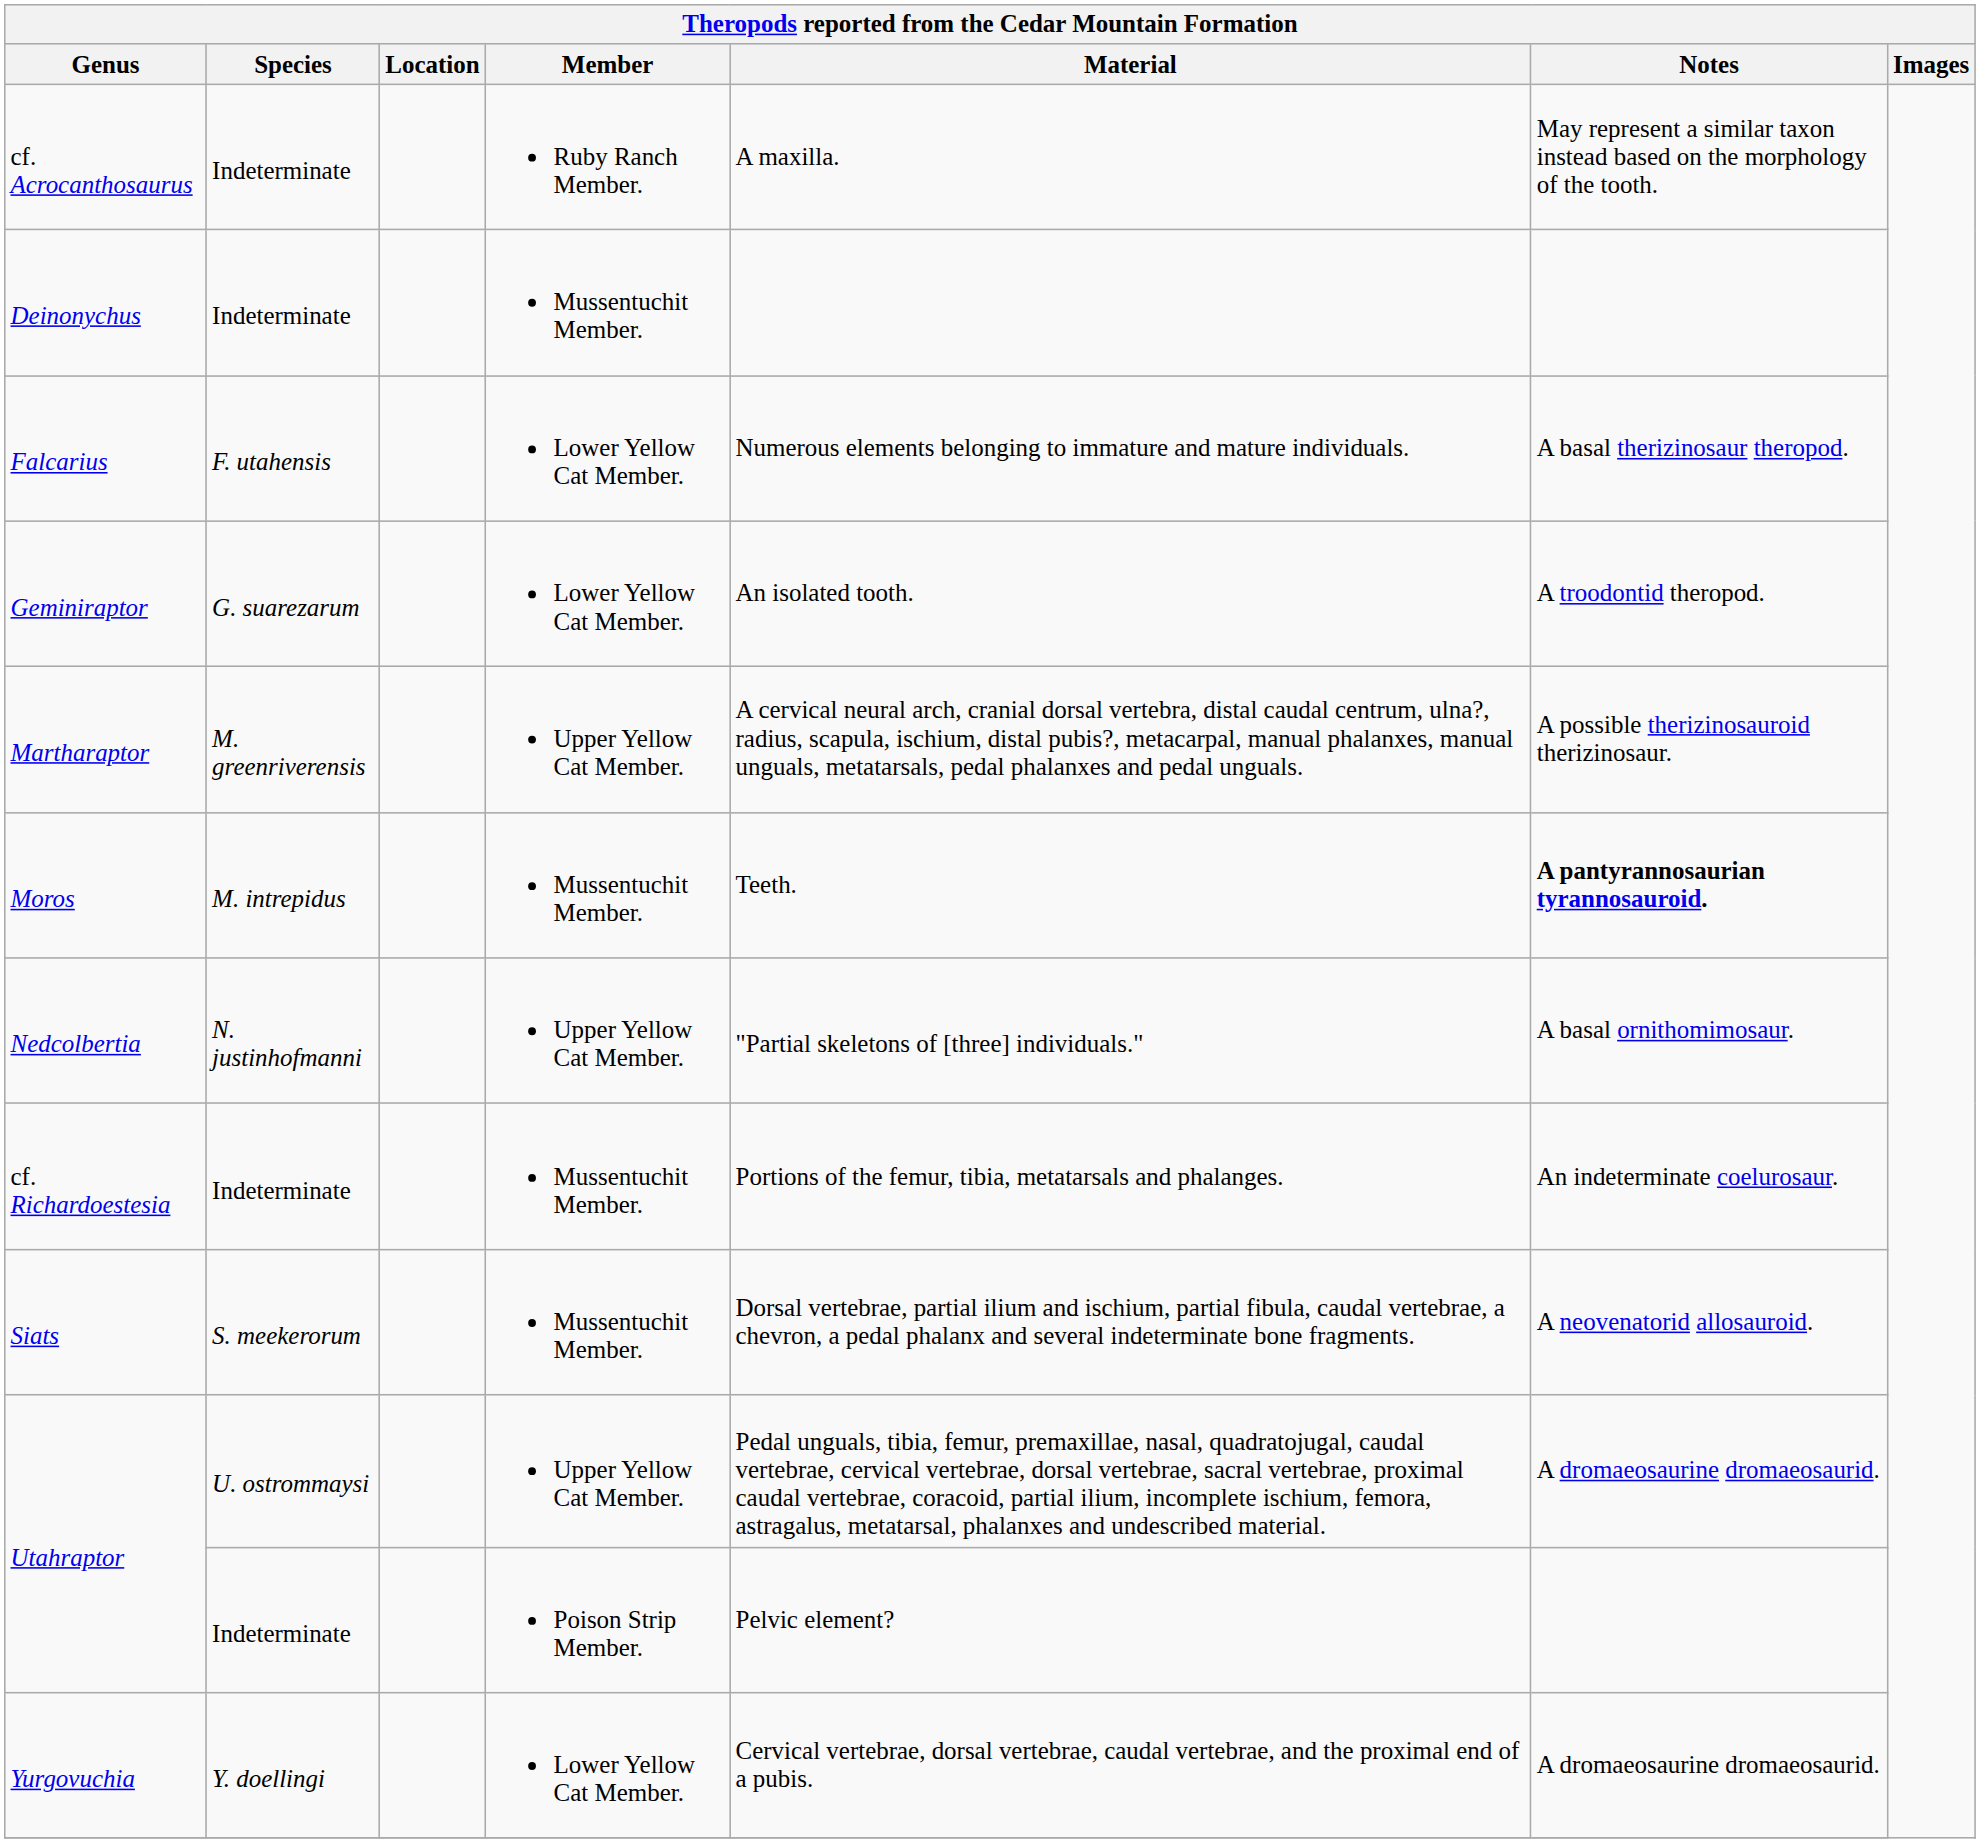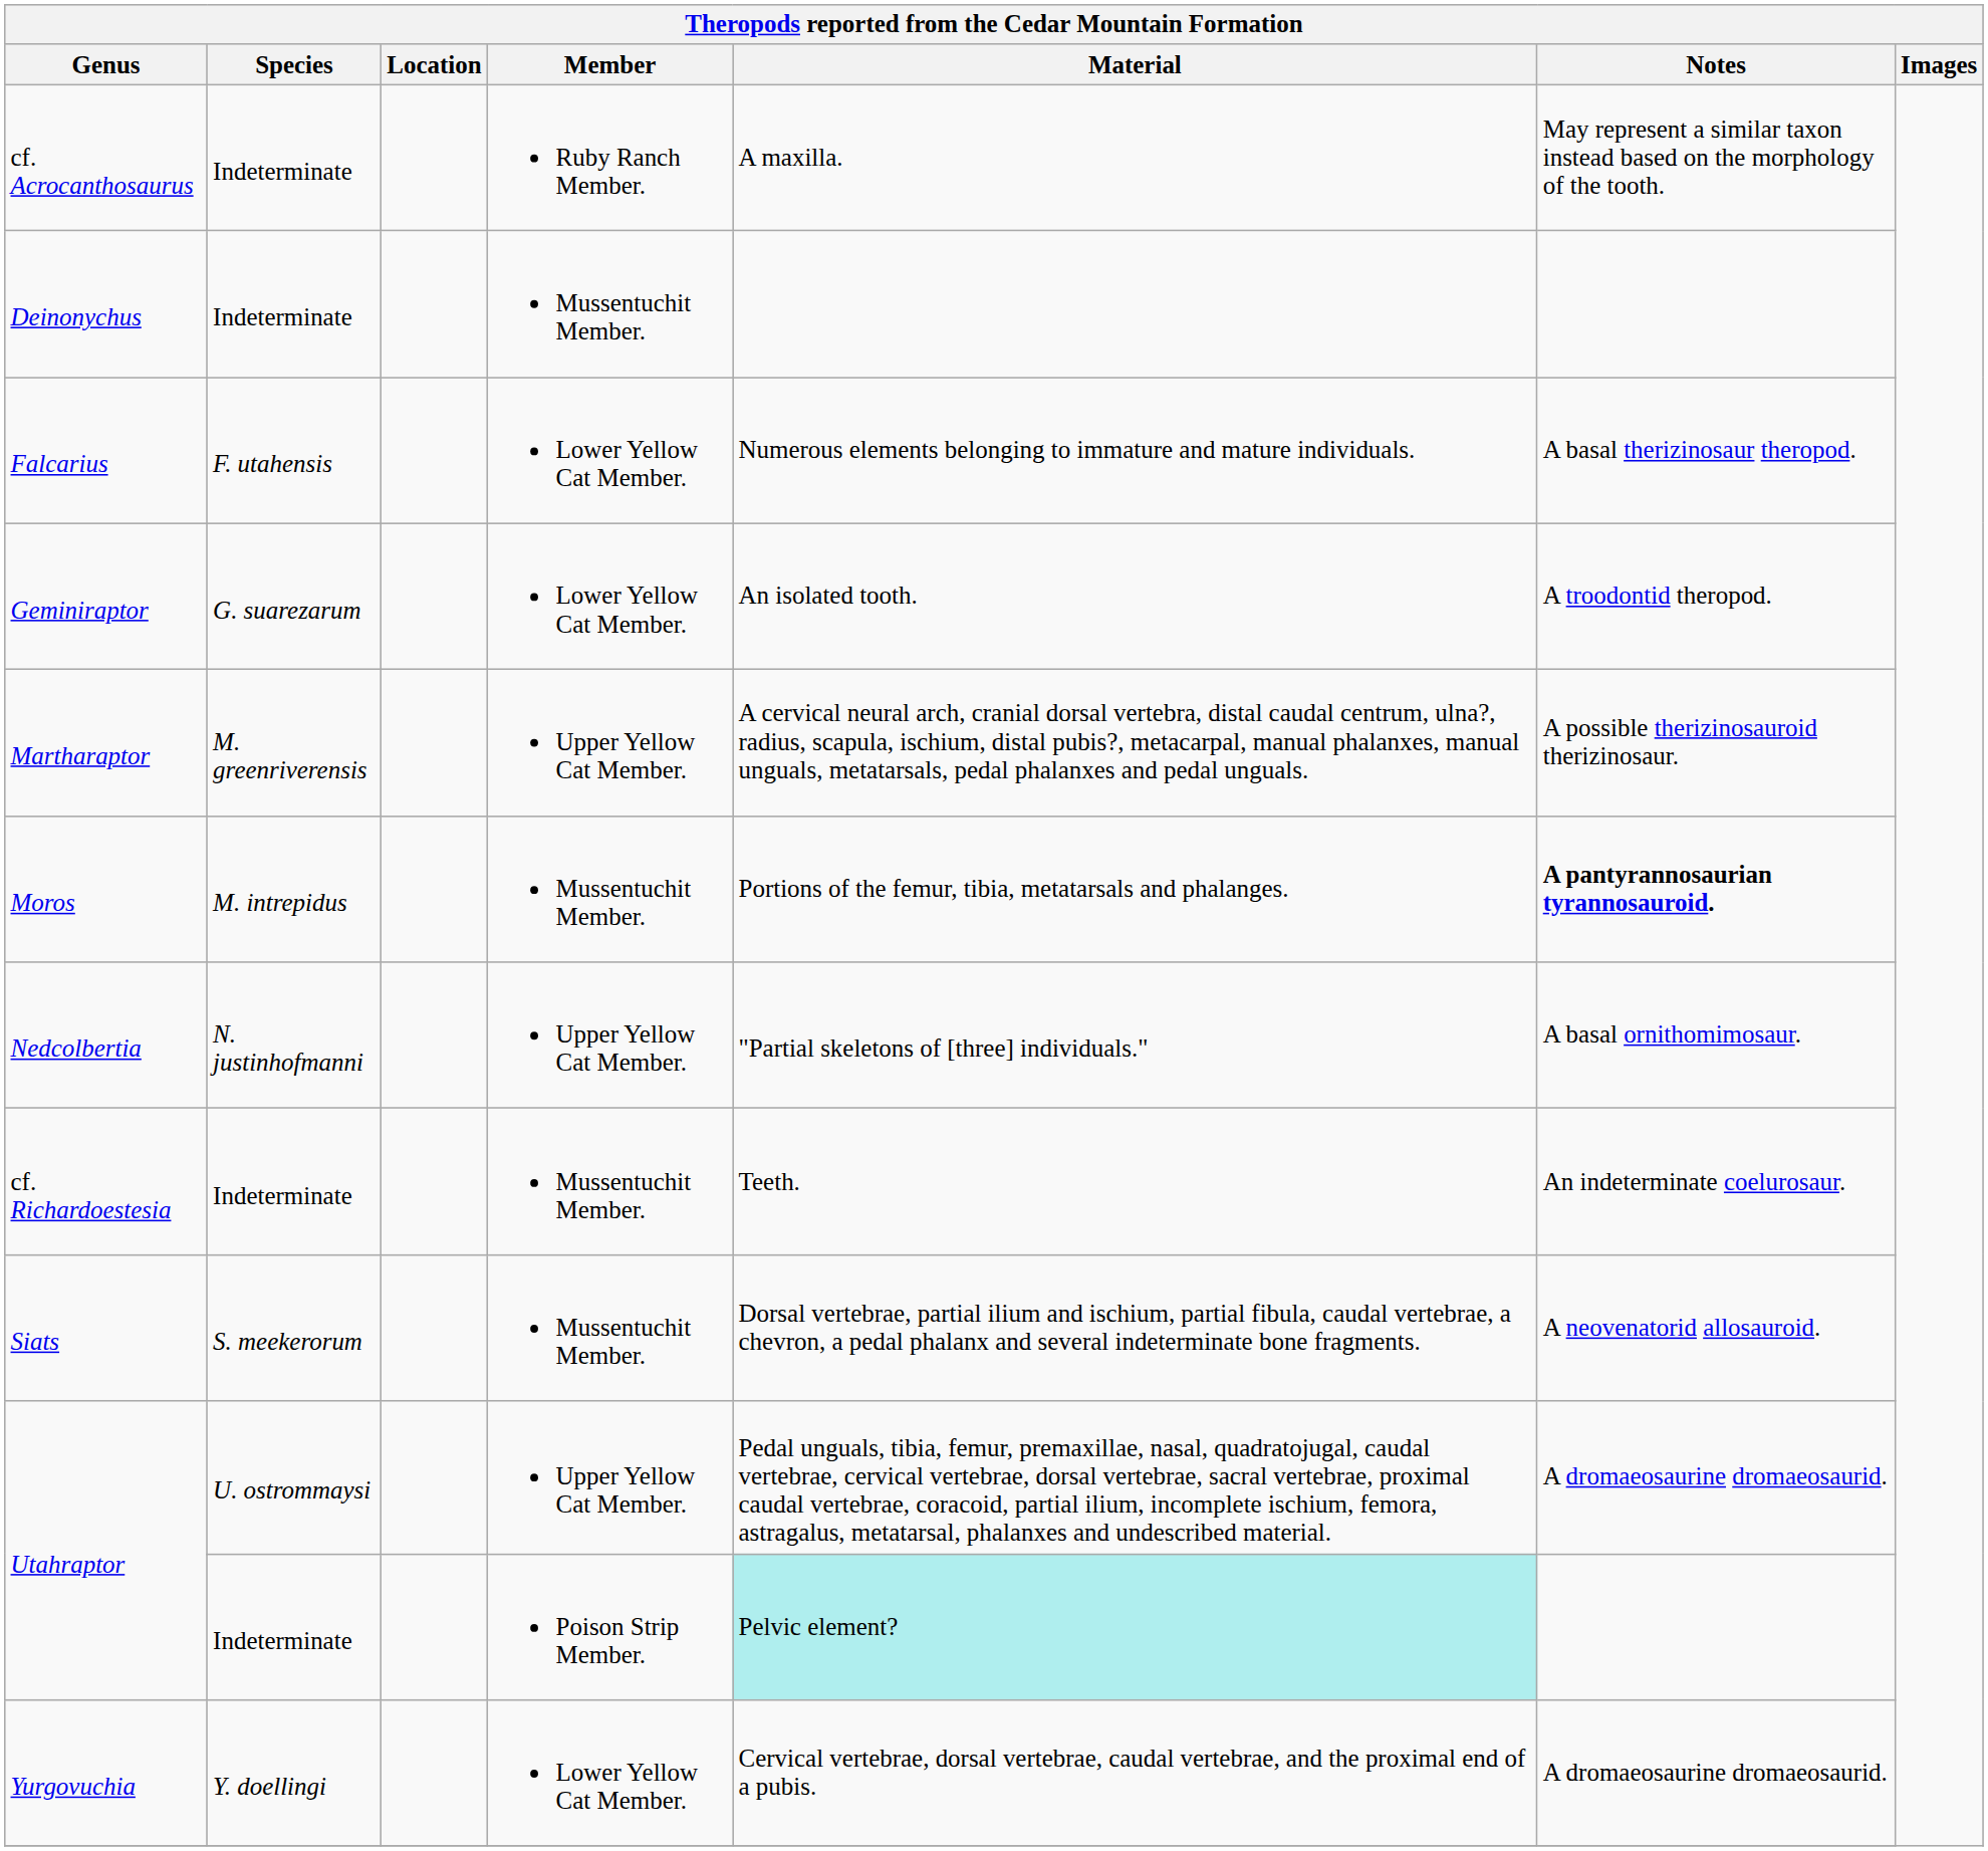Moros | Material: Teeth. -> Portions of the femur, tibia, metatarsals and phalanges.
cf. Richardoestesia | Material: Portions of the femur, tibia, metatarsals and phalanges. -> Teeth.
Utahraptor / Indeterminate | Material: no background -> paleturquoise background
